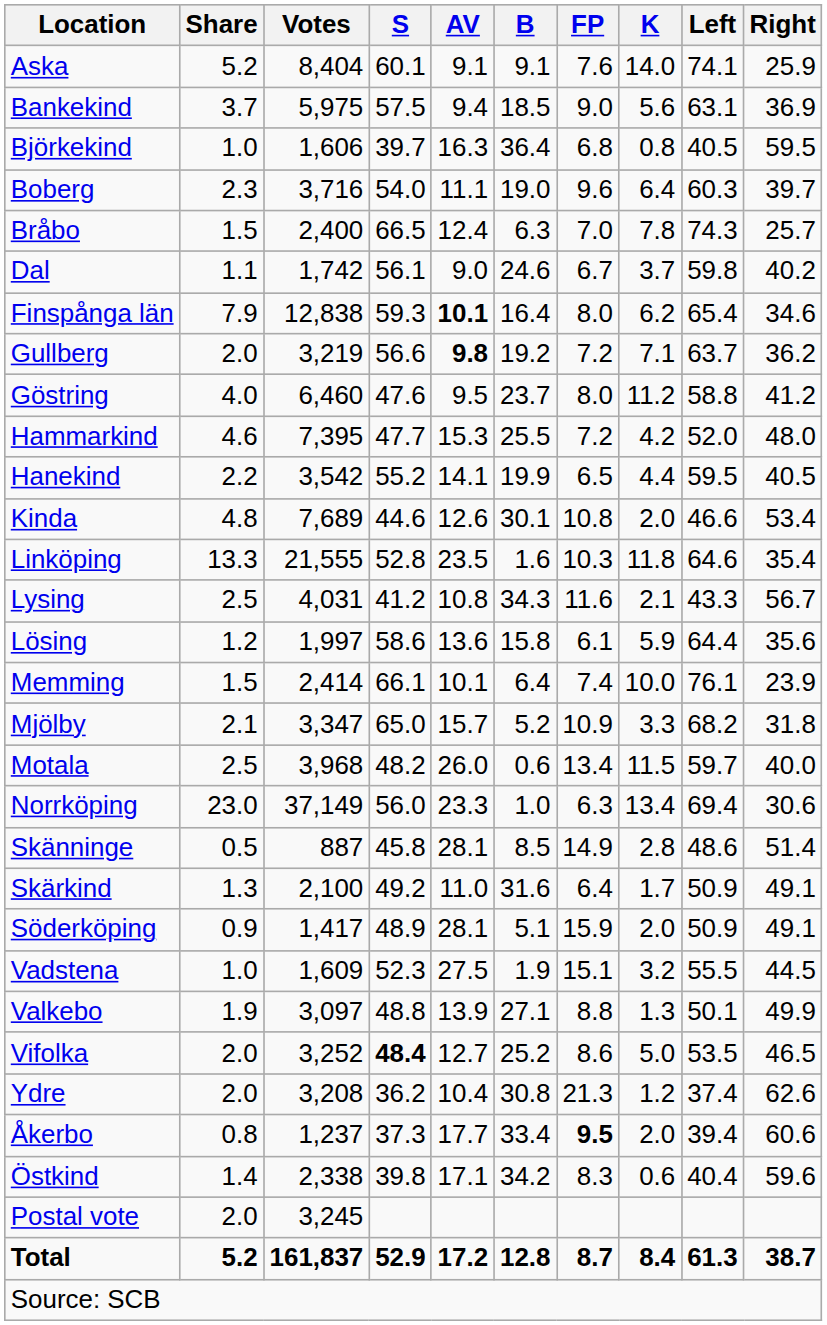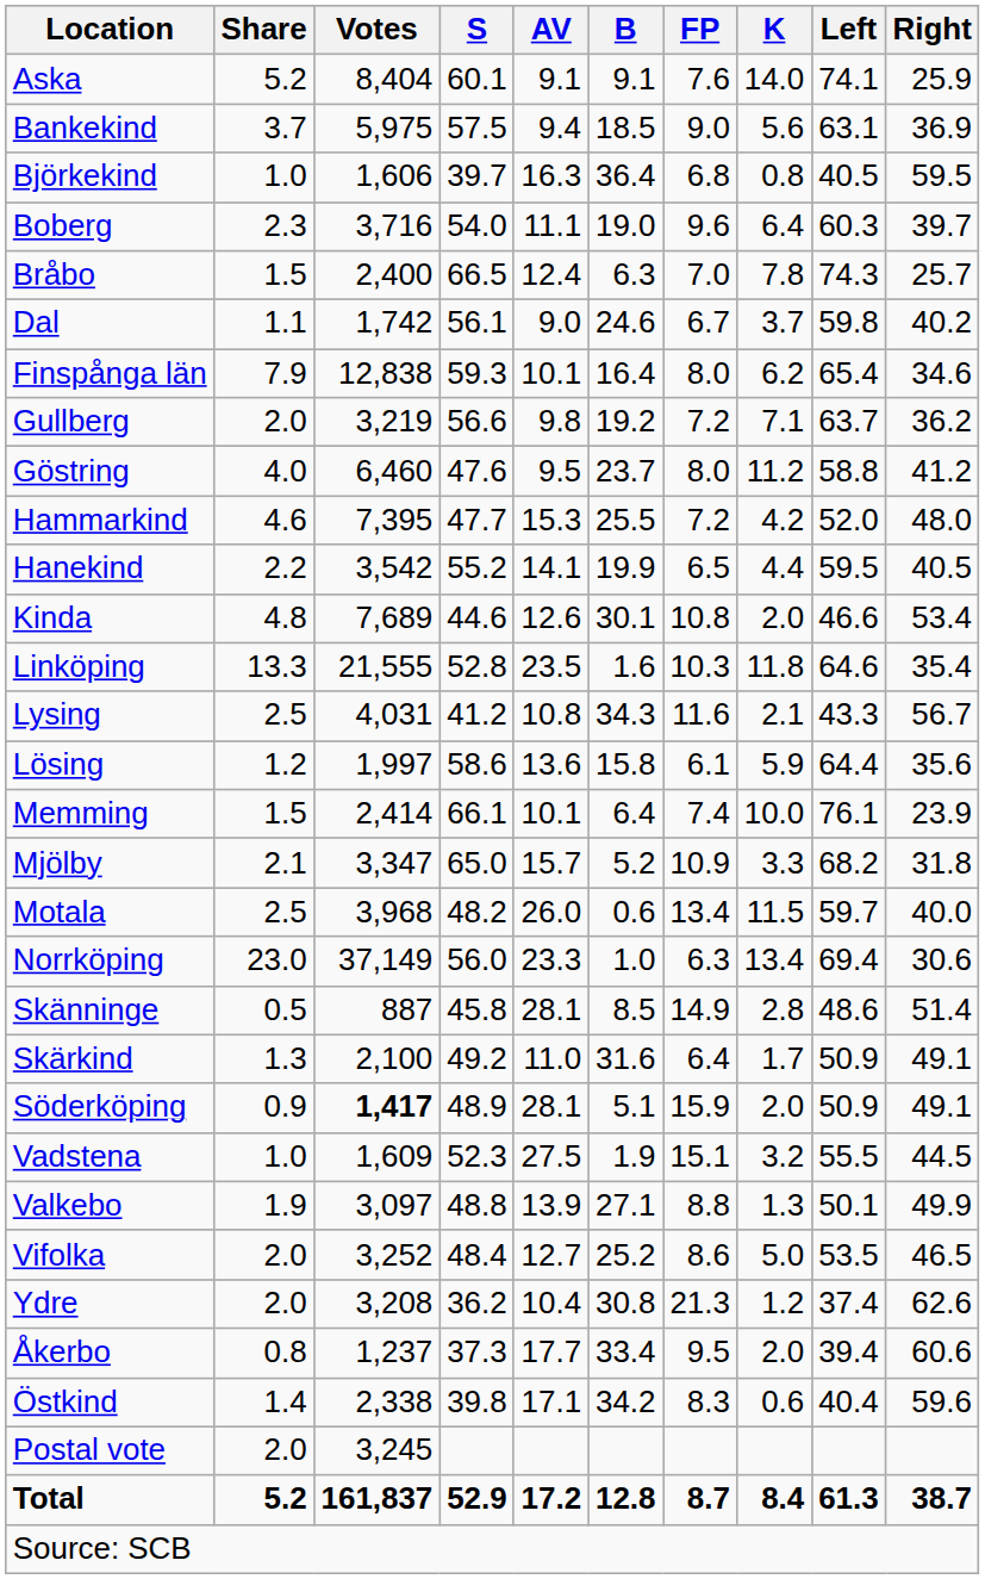Finspånga län | AV: bold -> normal
Gullberg | AV: bold -> normal
Söderköping | Votes: normal -> bold
Vifolka | S: bold -> normal
Åkerbo | FP: bold -> normal
